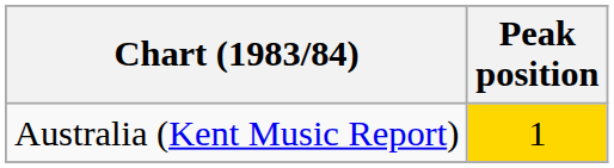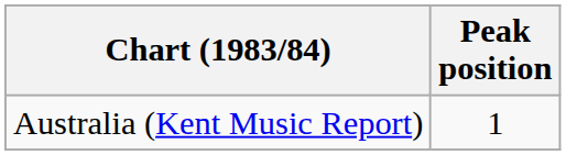Australia (Kent Music Report) | Peak position: gold background -> no background
